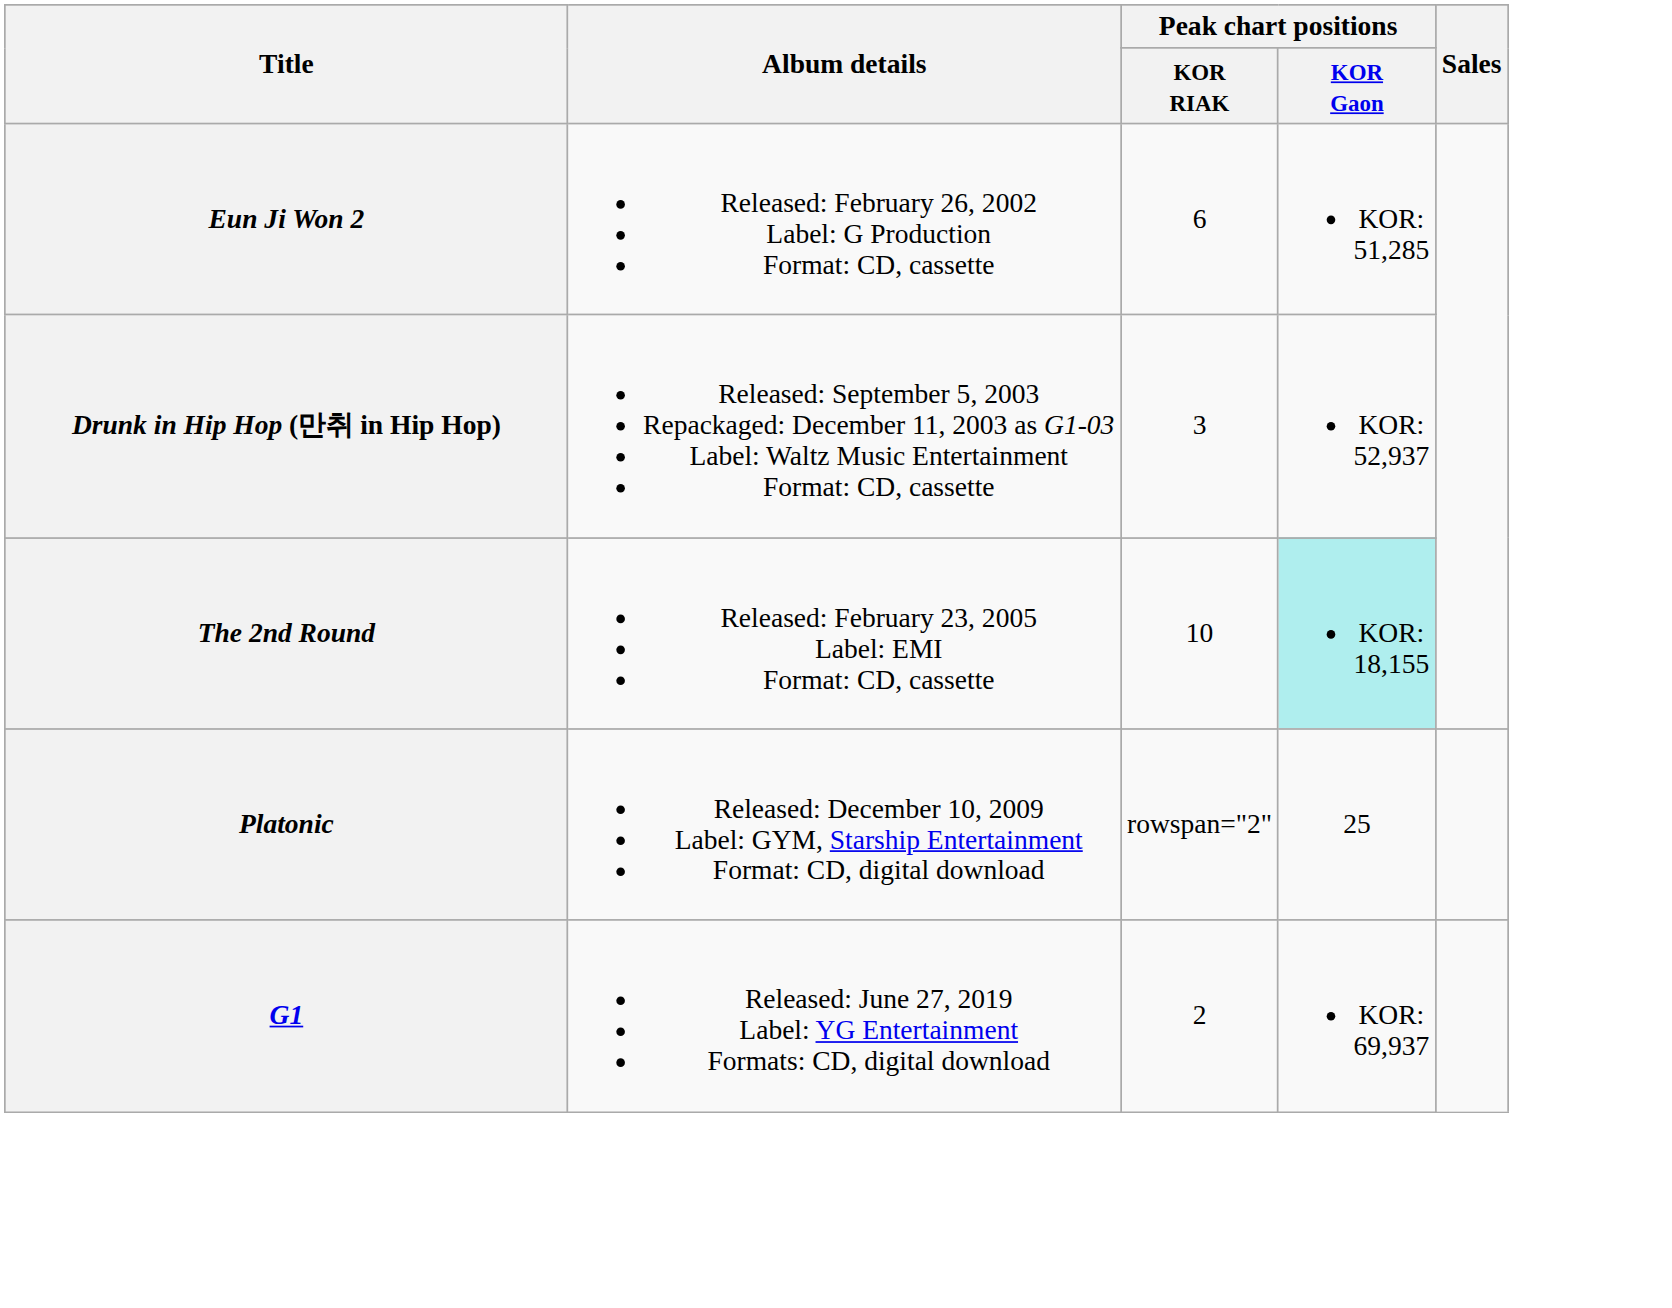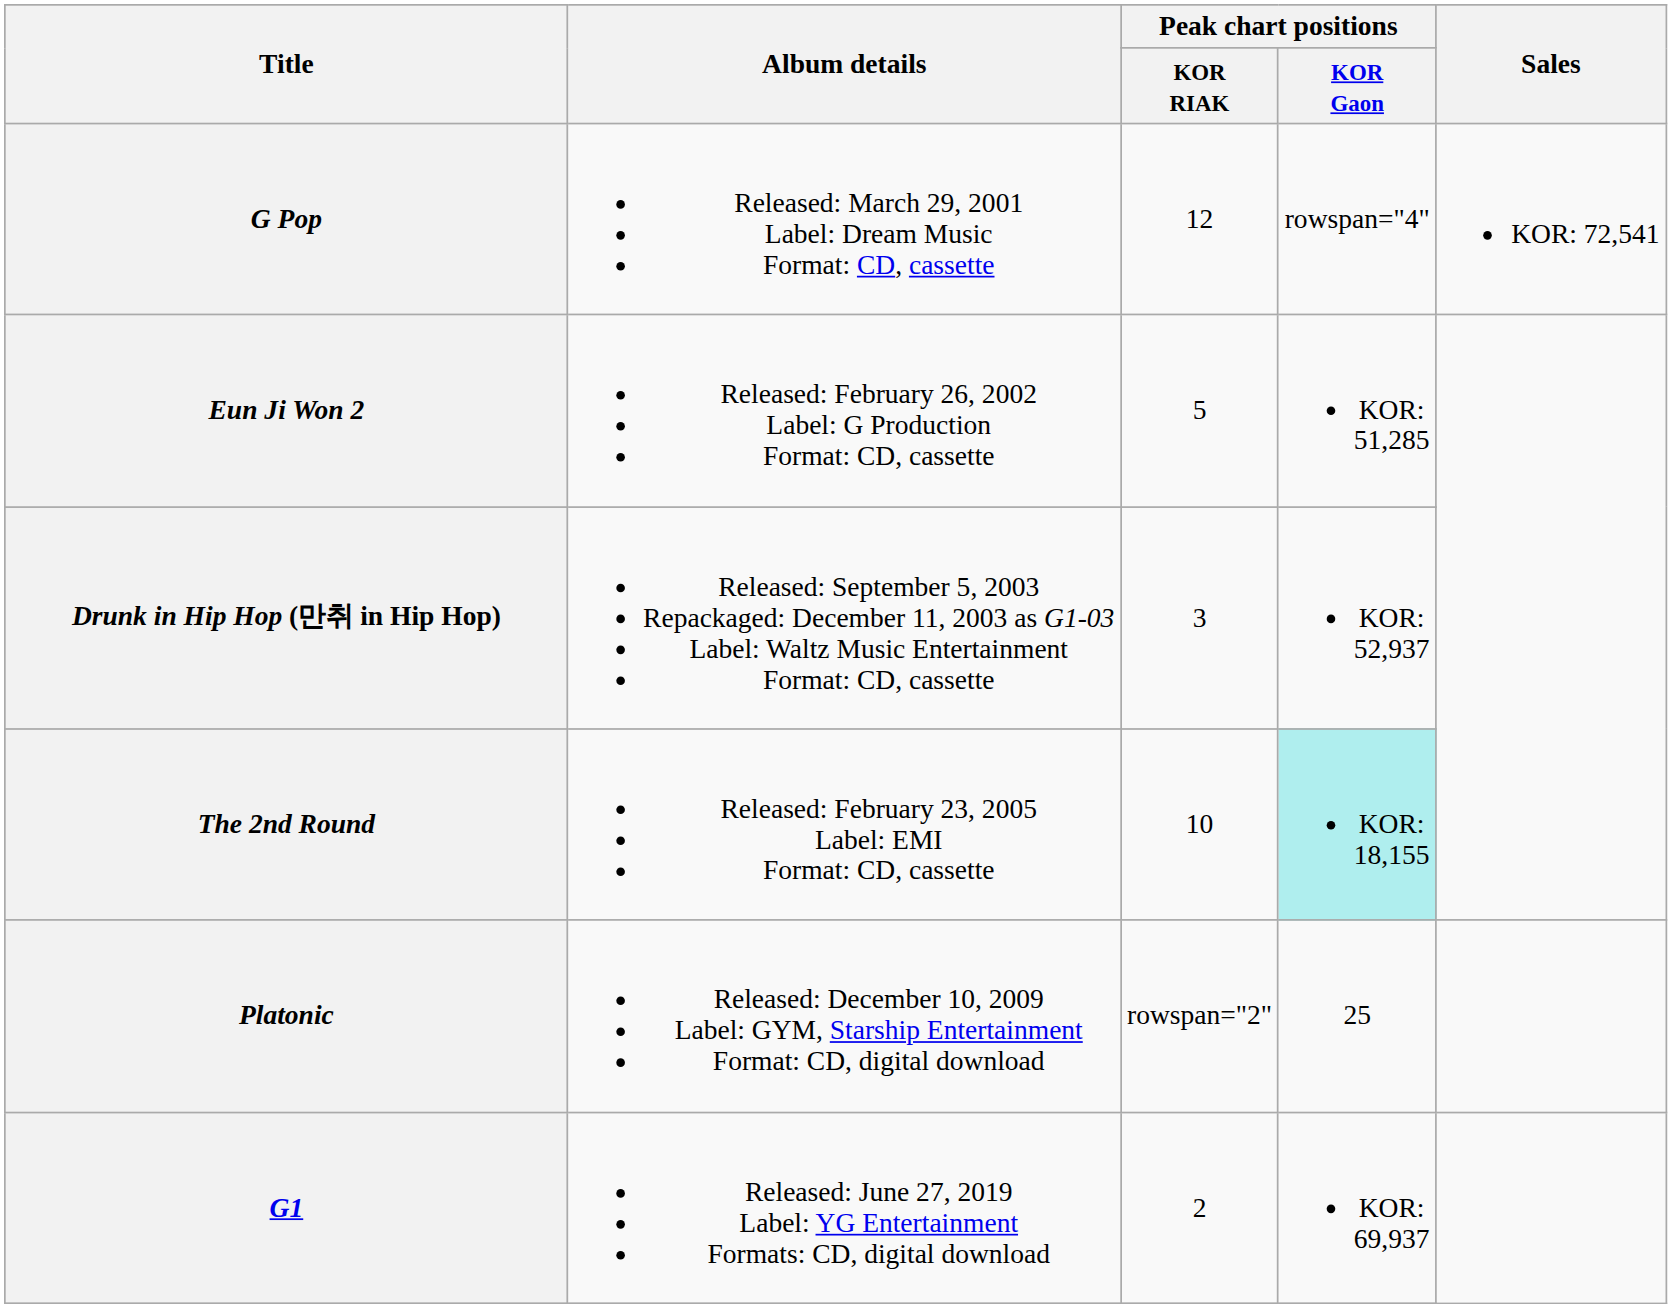+ row: G Pop | Released: March 29, 2001 Label: Dream Music Format: CD, cassette | 12 | rowspan="4" | KOR: 72,541
Eun Ji Won 2 | Peak chart positions / KOR RIAK: 6 -> 5
